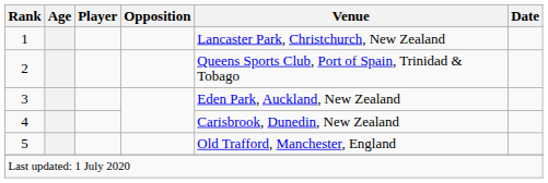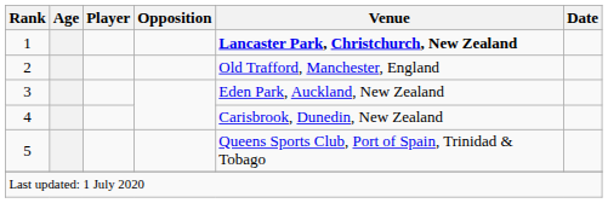1 | Venue: normal -> bold
2 | Venue: Queens Sports Club, Port of Spain, Trinidad & Tobago -> Old Trafford, Manchester, England
5 | Venue: Old Trafford, Manchester, England -> Queens Sports Club, Port of Spain, Trinidad & Tobago
